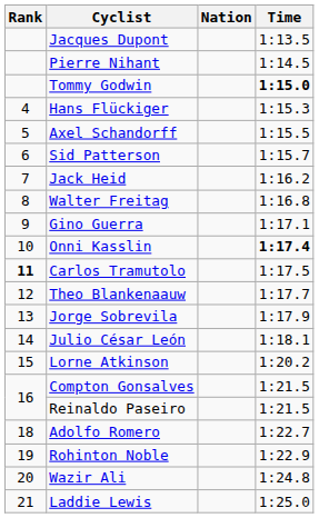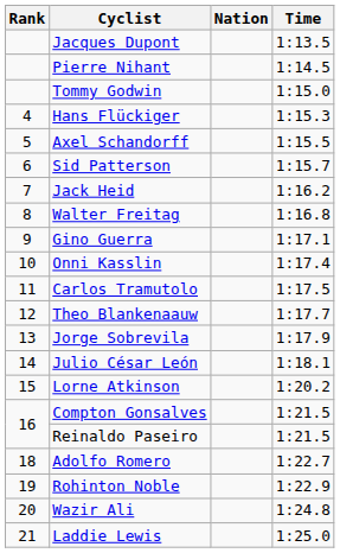Tommy Godwin | Time: bold -> normal
Onni Kasslin | Time: bold -> normal
Carlos Tramutolo | Rank: bold -> normal
